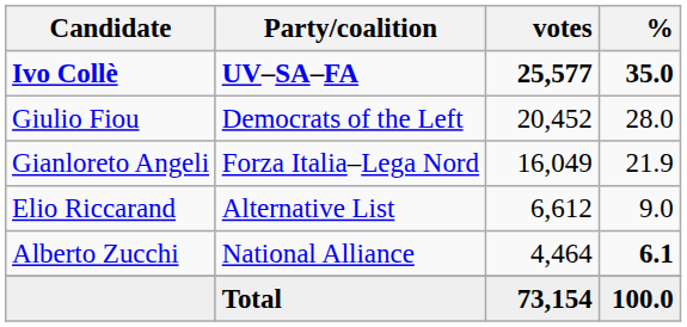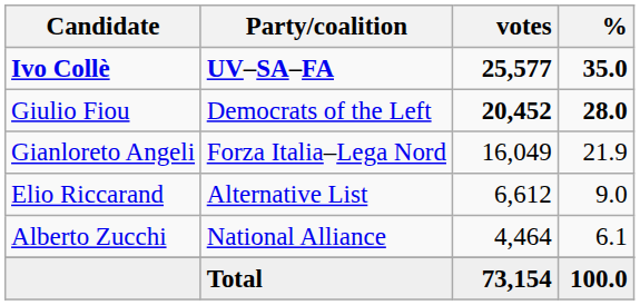Giulio Fiou | votes: normal -> bold
Giulio Fiou | %: normal -> bold
Alberto Zucchi | %: bold -> normal
